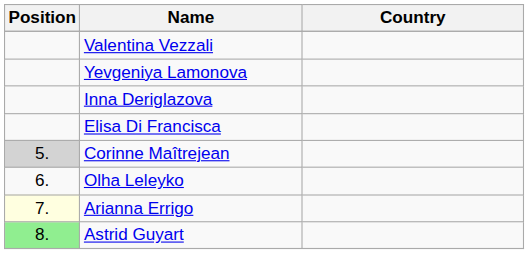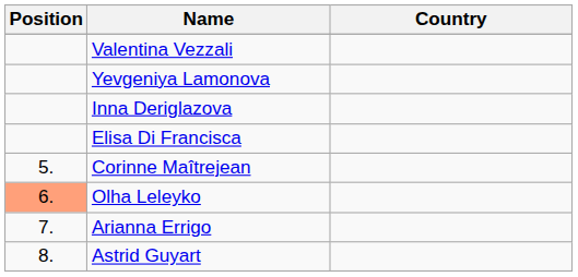Corinne Maîtrejean | Position: lightgrey background -> no background
Olha Leleyko | Position: no background -> lightsalmon background
Arianna Errigo | Position: lightyellow background -> no background
Astrid Guyart | Position: lightgreen background -> no background
